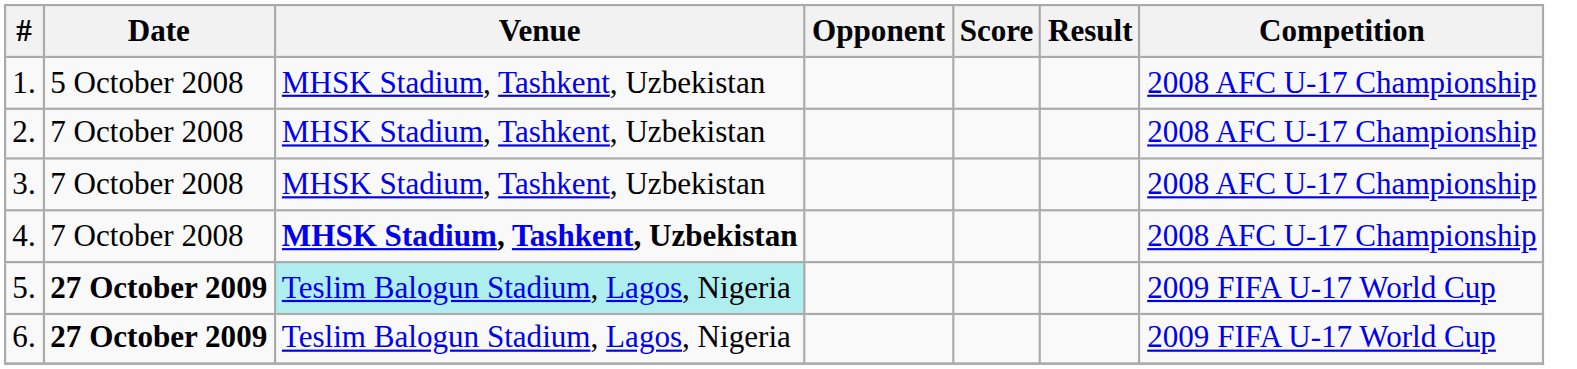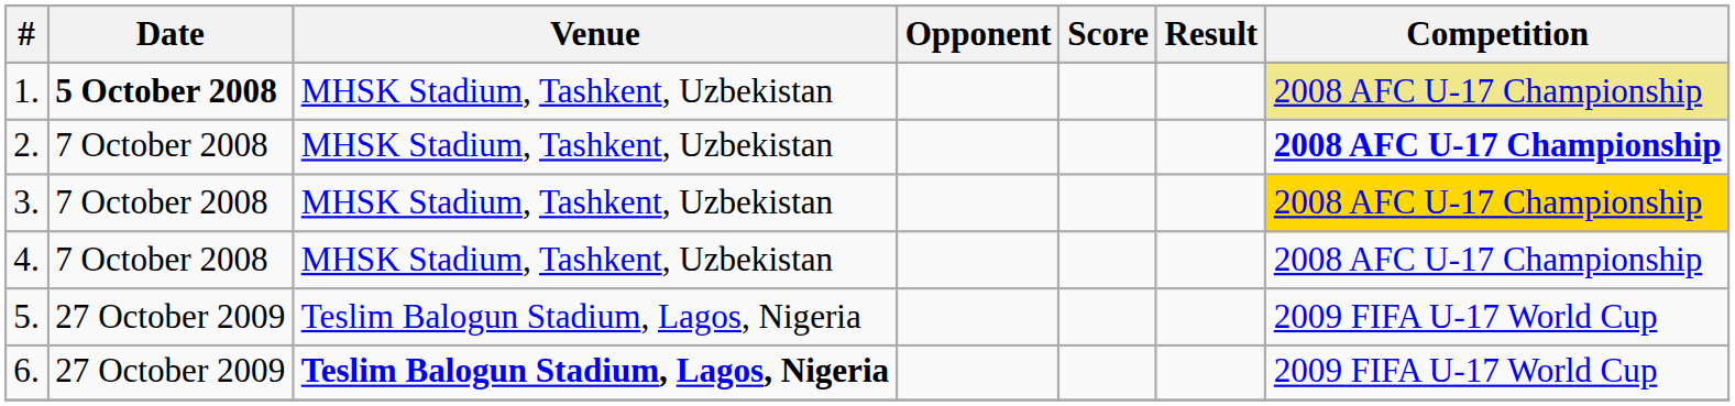1. | Date: normal -> bold
1. | Competition: no background -> khaki background
2. | Competition: normal -> bold
3. | Competition: no background -> gold background
4. | Venue: bold -> normal
5. | Date: bold -> normal
5. | Venue: paleturquoise background -> no background
6. | Date: bold -> normal
6. | Venue: normal -> bold
